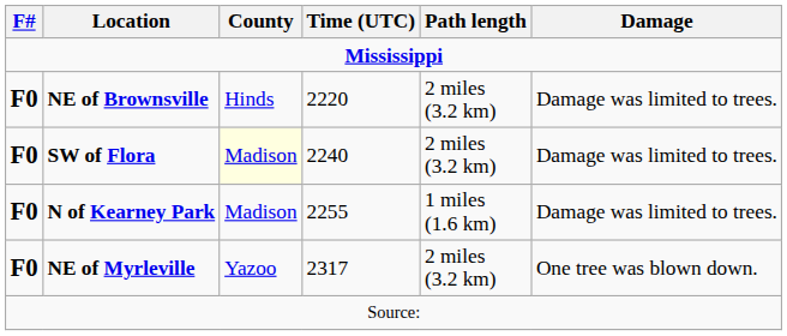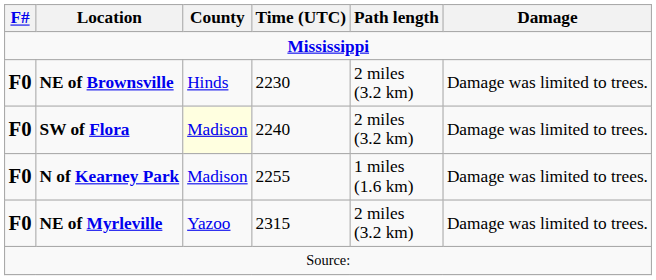NE of Brownsville | Time (UTC): 2220 -> 2230
NE of Myrleville | Time (UTC): 2317 -> 2315
NE of Myrleville | Damage: One tree was blown down. -> Damage was limited to trees.
